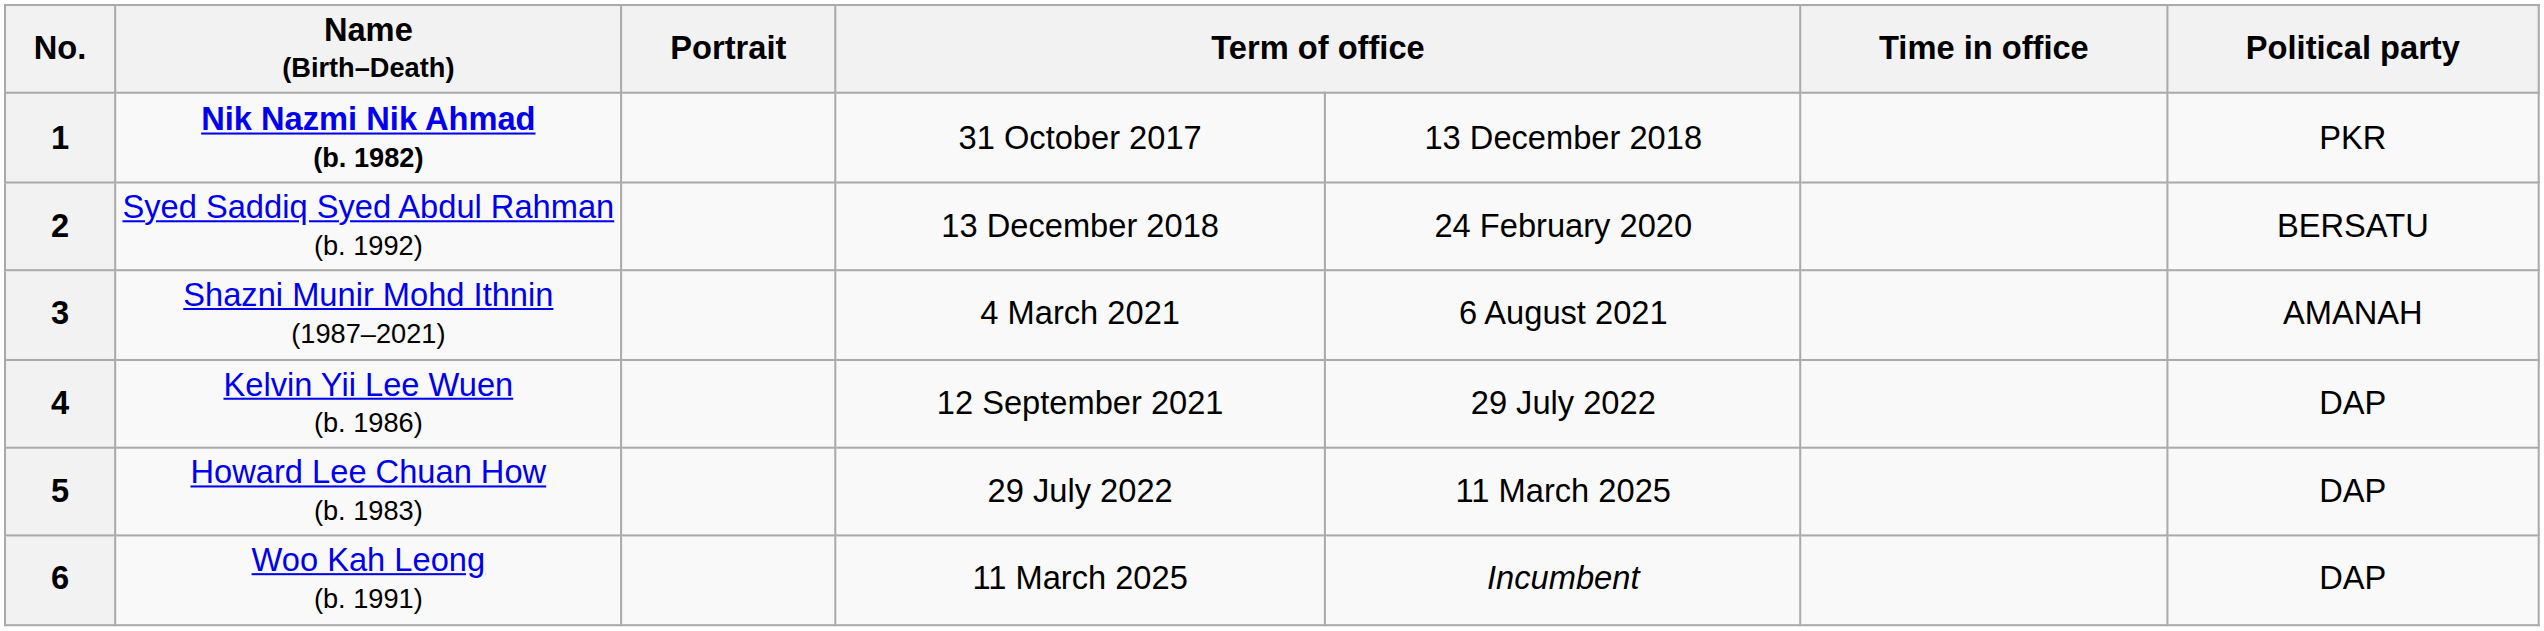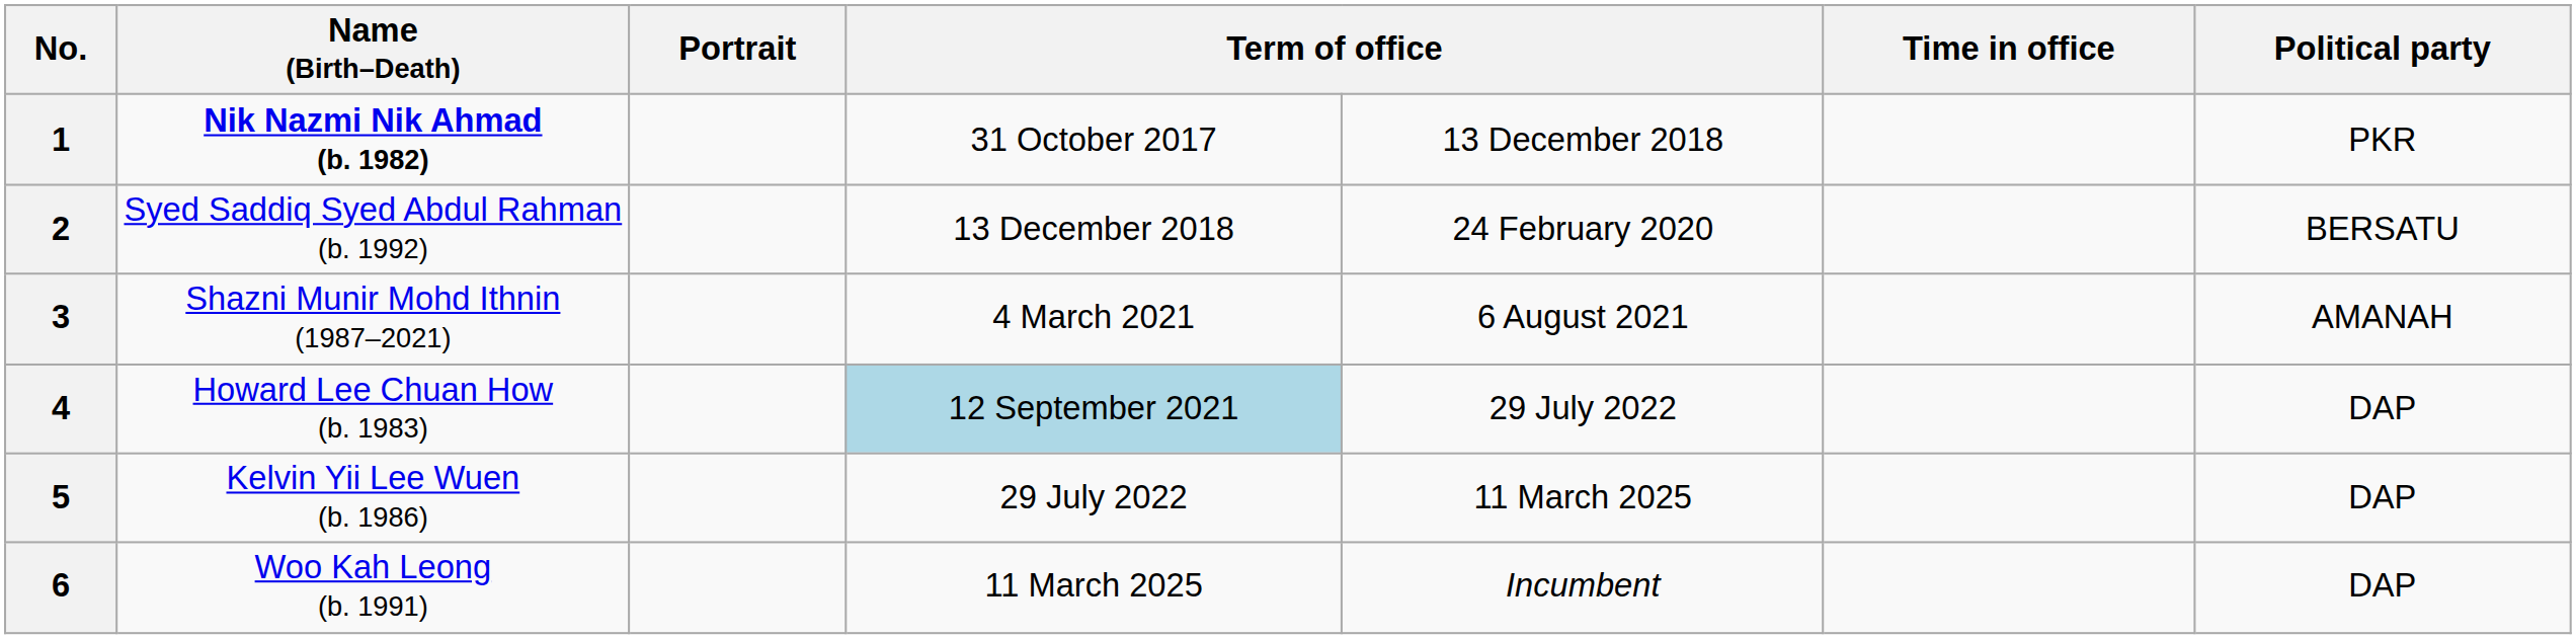4 | Name (Birth–Death): Kelvin Yii Lee Wuen (b. 1986) -> Howard Lee Chuan How (b. 1983)
4 | column 4: no background -> lightblue background
5 | Name (Birth–Death): Howard Lee Chuan How (b. 1983) -> Kelvin Yii Lee Wuen (b. 1986)
